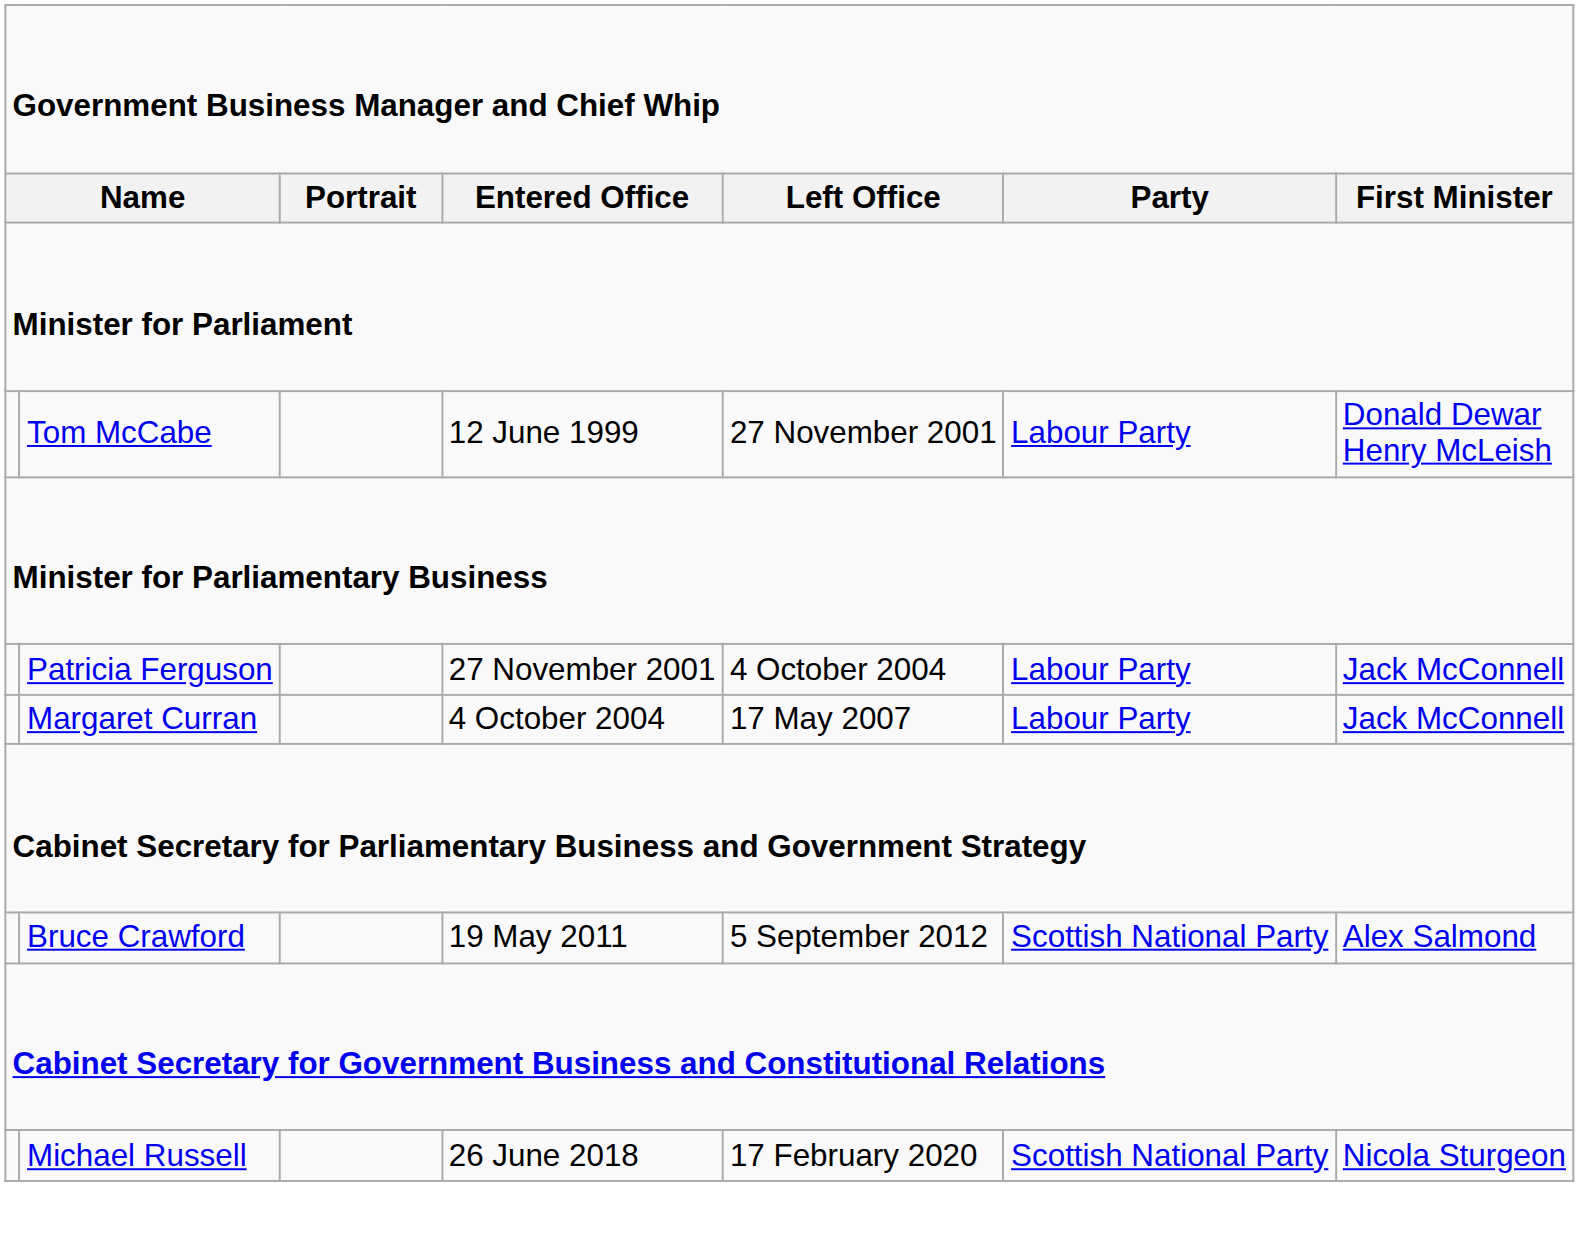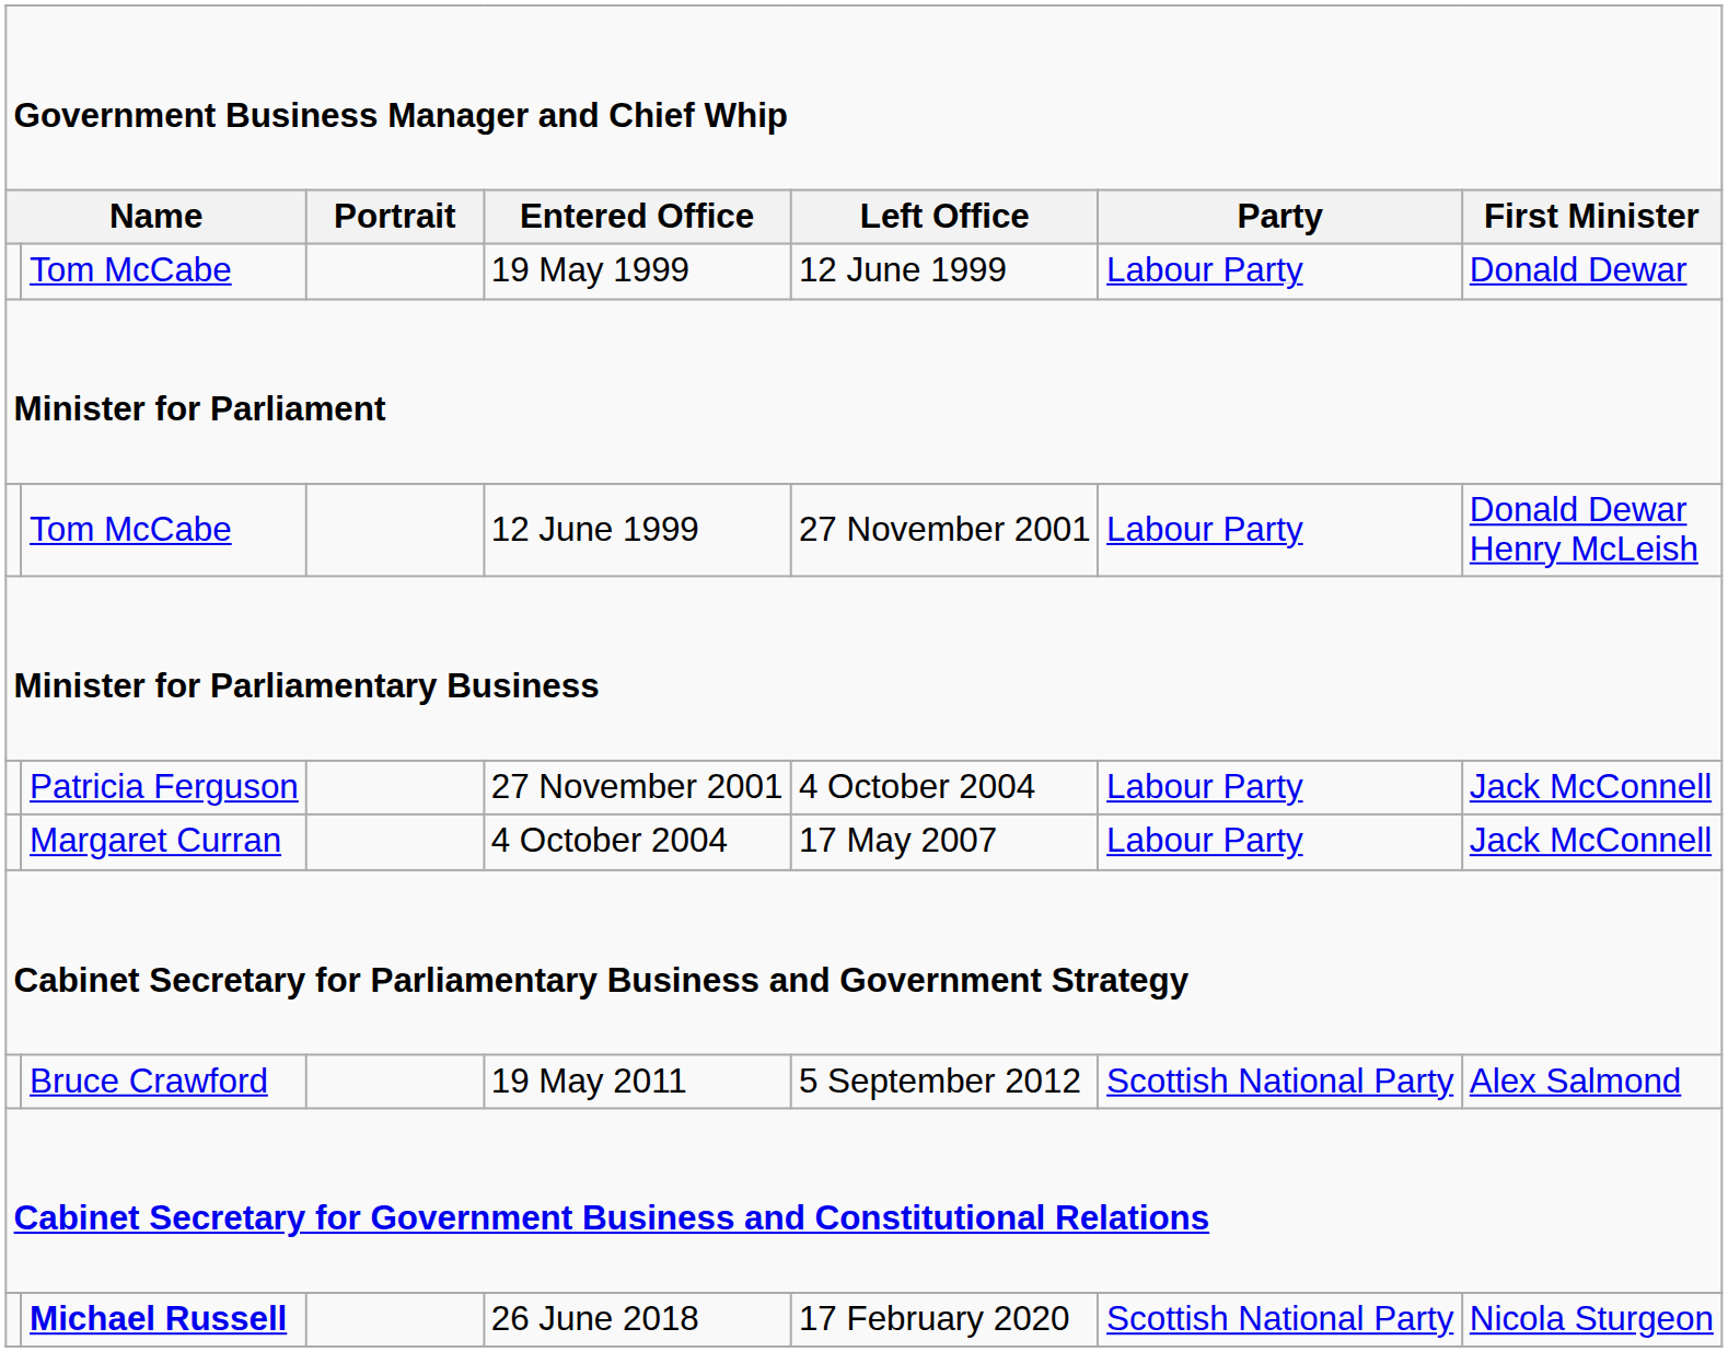+ row: Tom McCabe | 19 May 1999 | 12 June 1999 | Labour Party | Donald Dewar
26 June 2018 | column 2: normal -> bold
